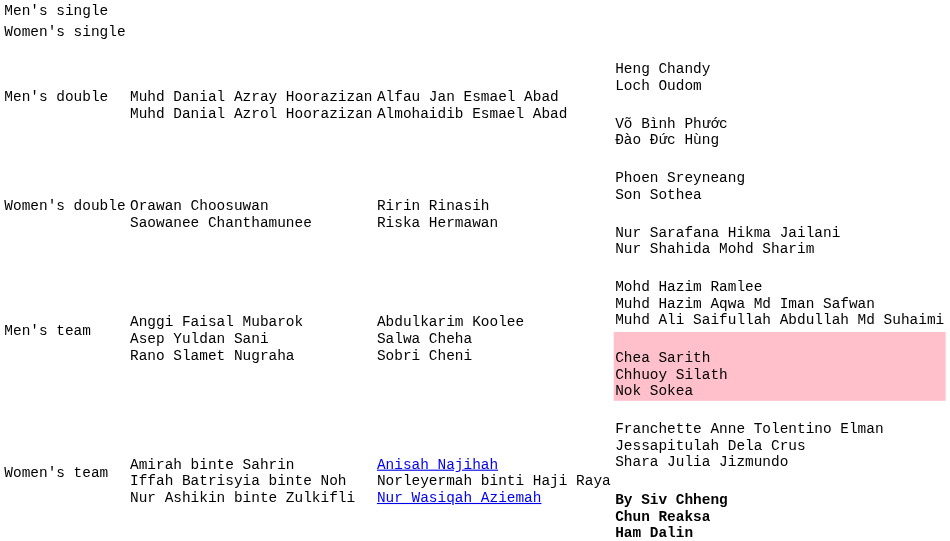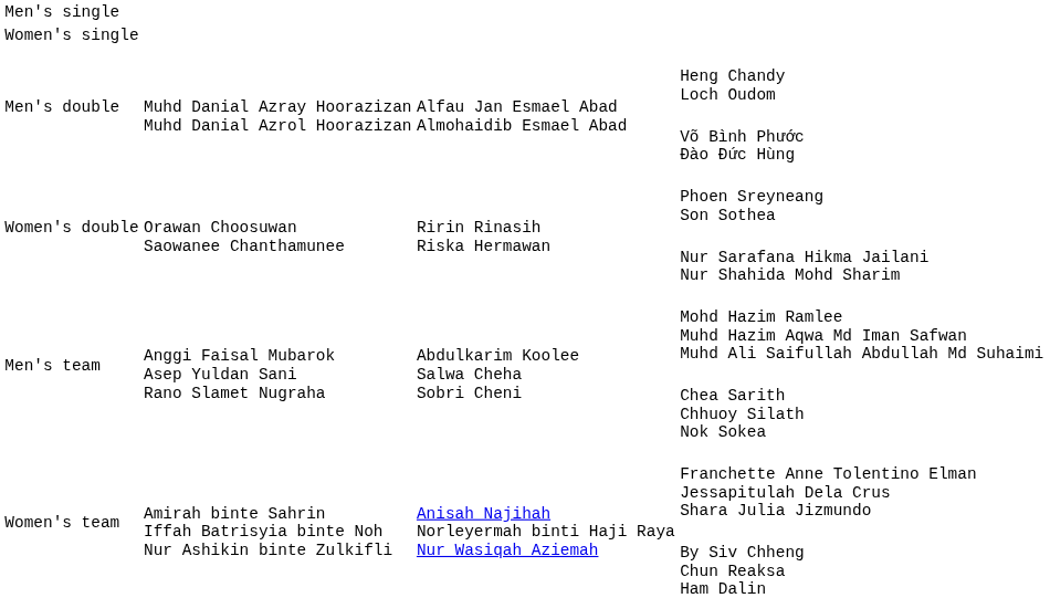Chea Sarith Chhuoy Silath Nok Sokea | column 4: pink background -> no background
By Siv Chheng Chun Reaksa Ham Dalin | column 4: bold -> normal
